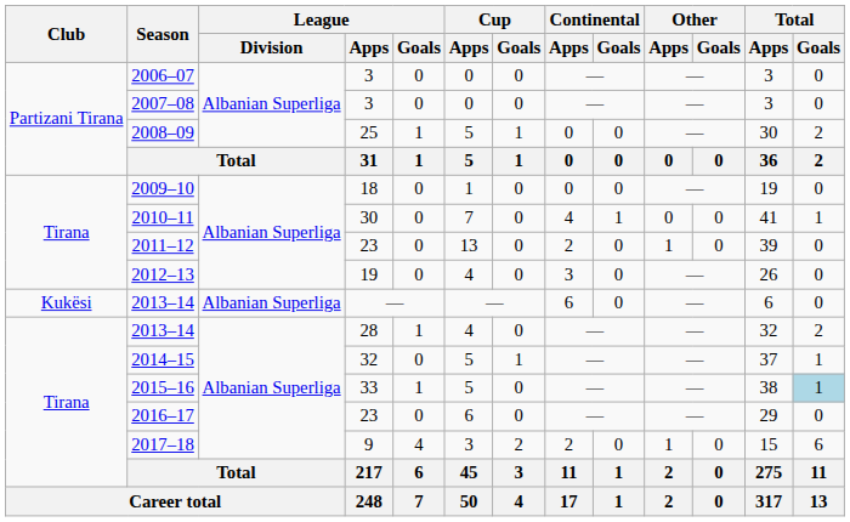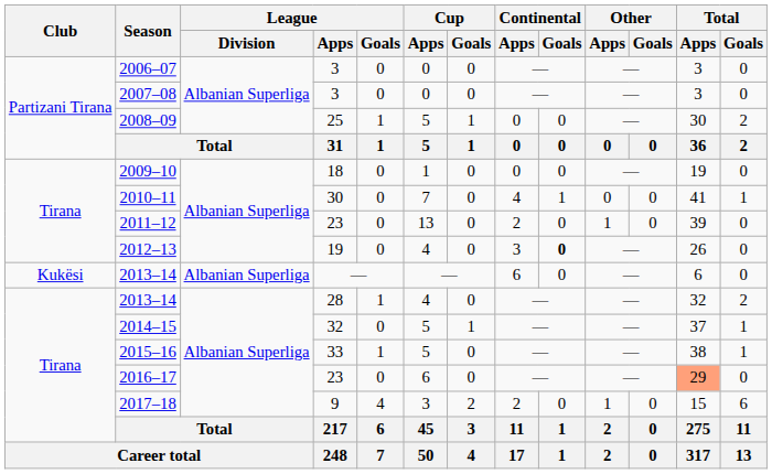2012–13 | Continental / Goals: normal -> bold
2015–16 | Total / Goals: lightblue background -> no background
2016–17 | Total / Apps: no background -> lightsalmon background
